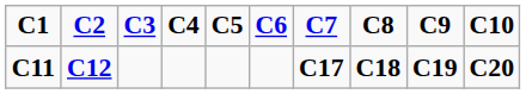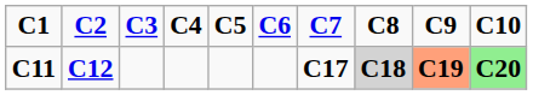C11 | column 8: no background -> lightgrey background
C11 | column 9: no background -> lightsalmon background
C11 | column 10: no background -> lightgreen background
